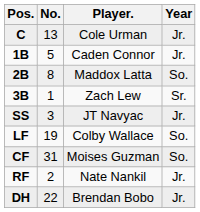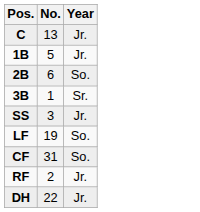- column: Player. | Cole Urman | Caden Connor | Maddox Latta | Zach Lew | JT Navyac | Colby Wallace | Moises Guzman | Nate Nankil | Brendan Bobo
2B | No.: 8 -> 6
